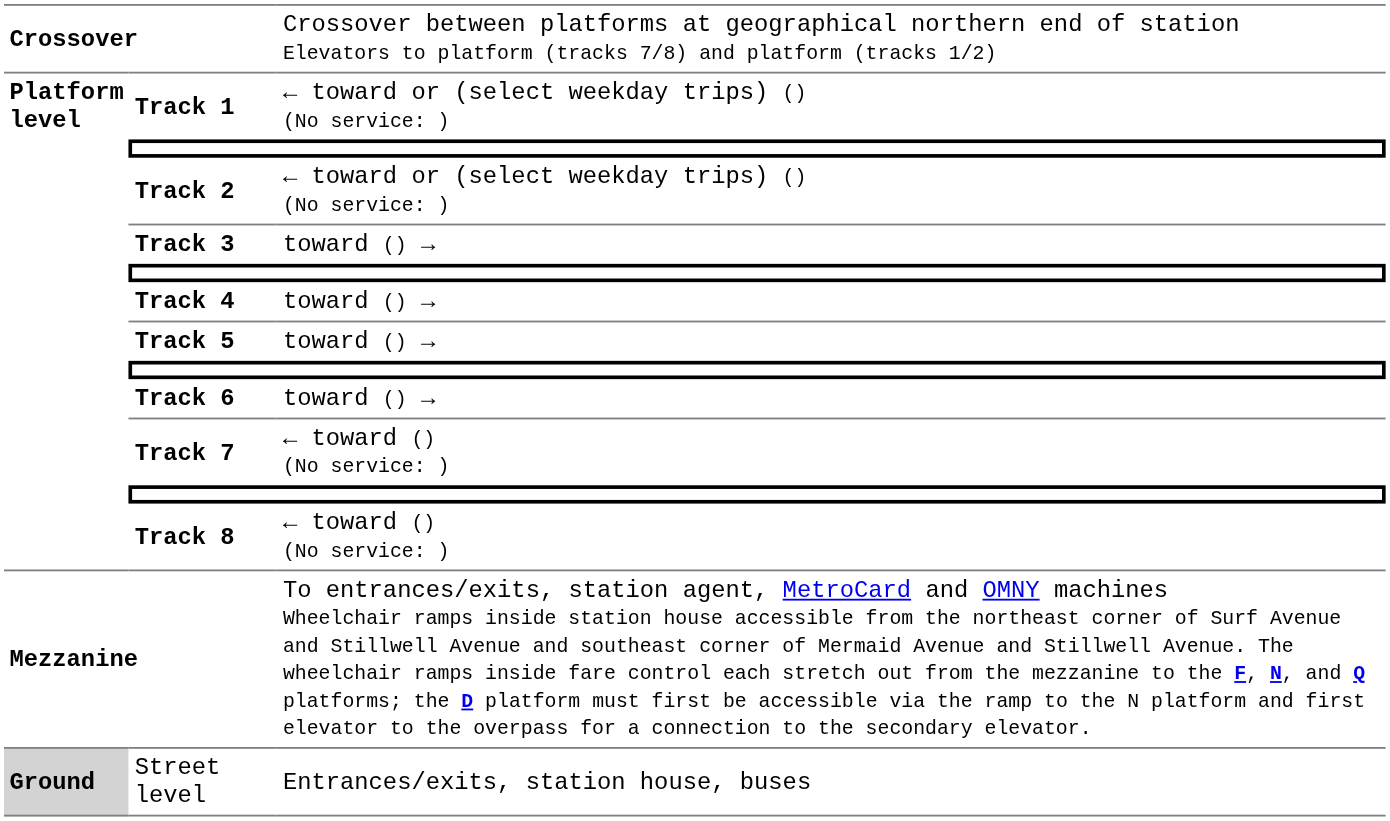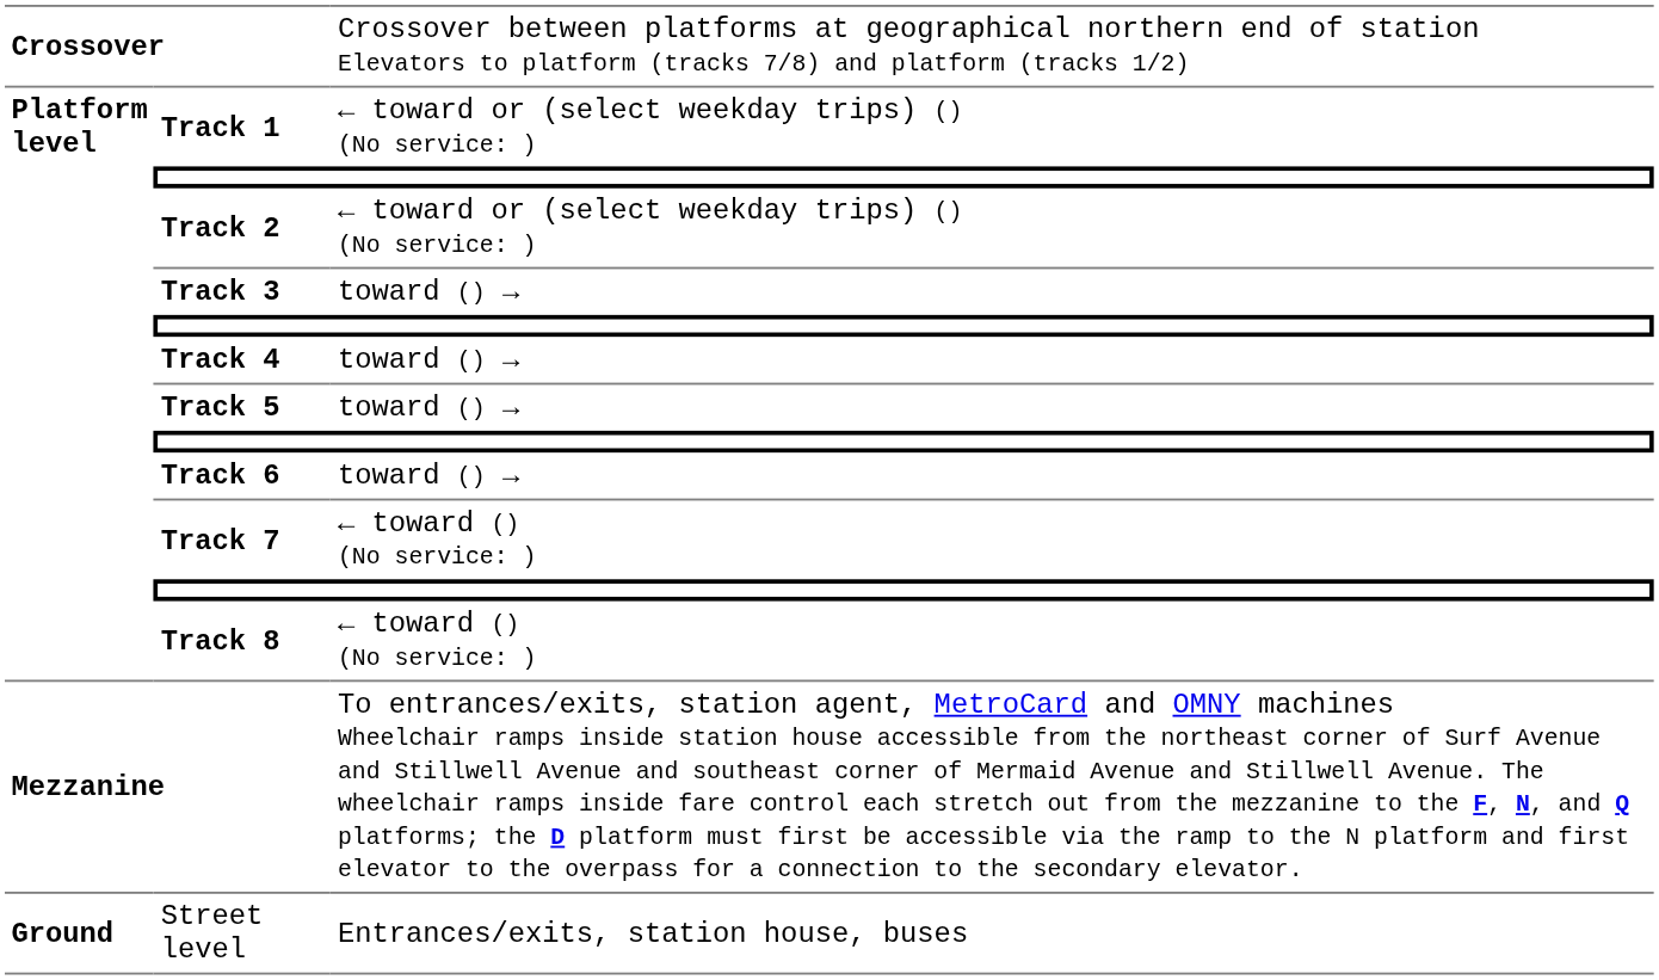Street level | column 1: lightgrey background -> no background
